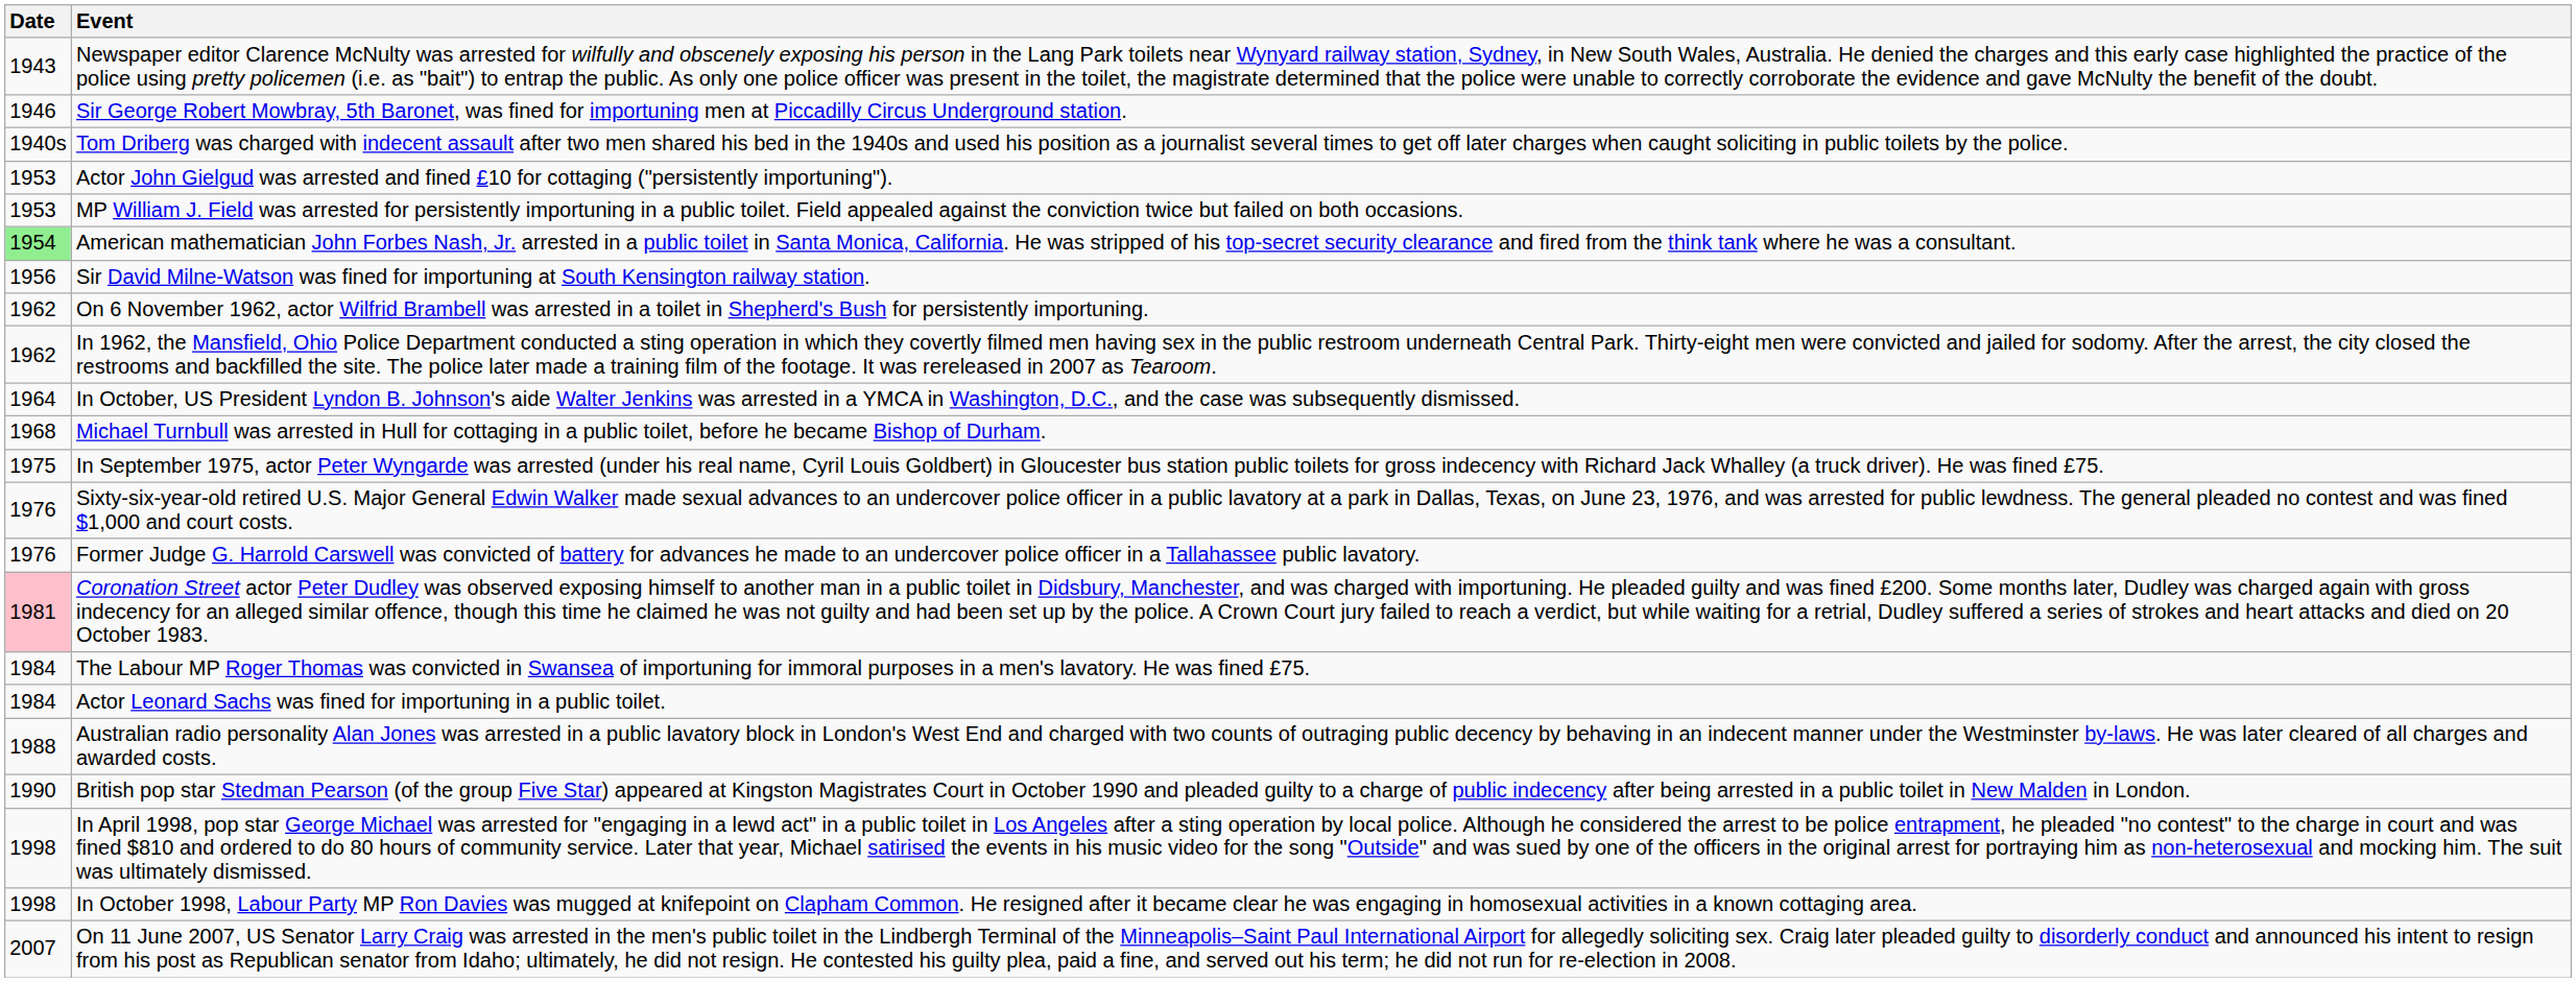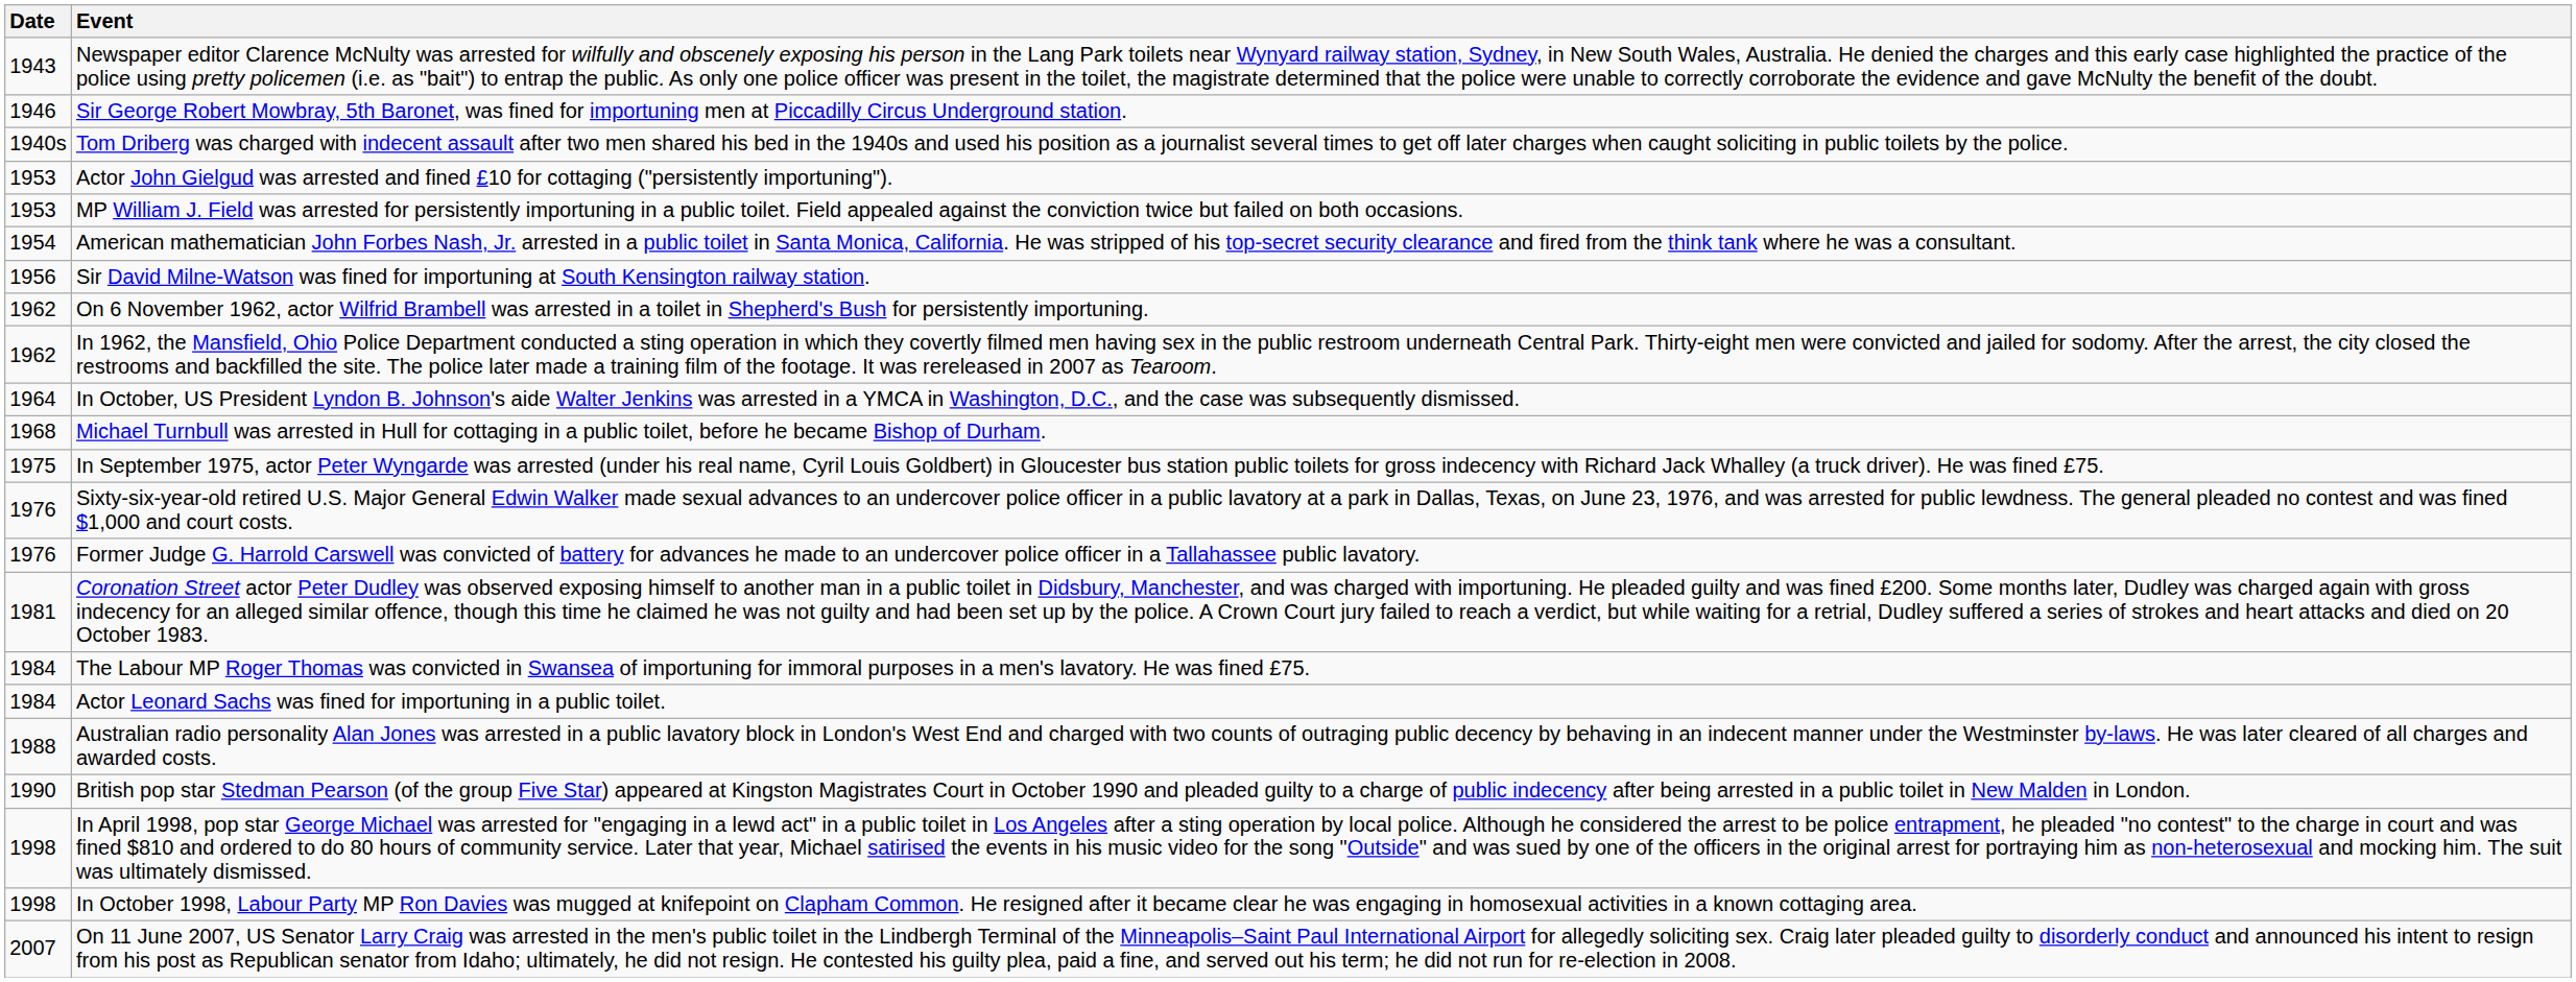row 7 | Date: lightgreen background -> no background
row 16 | Date: pink background -> no background
